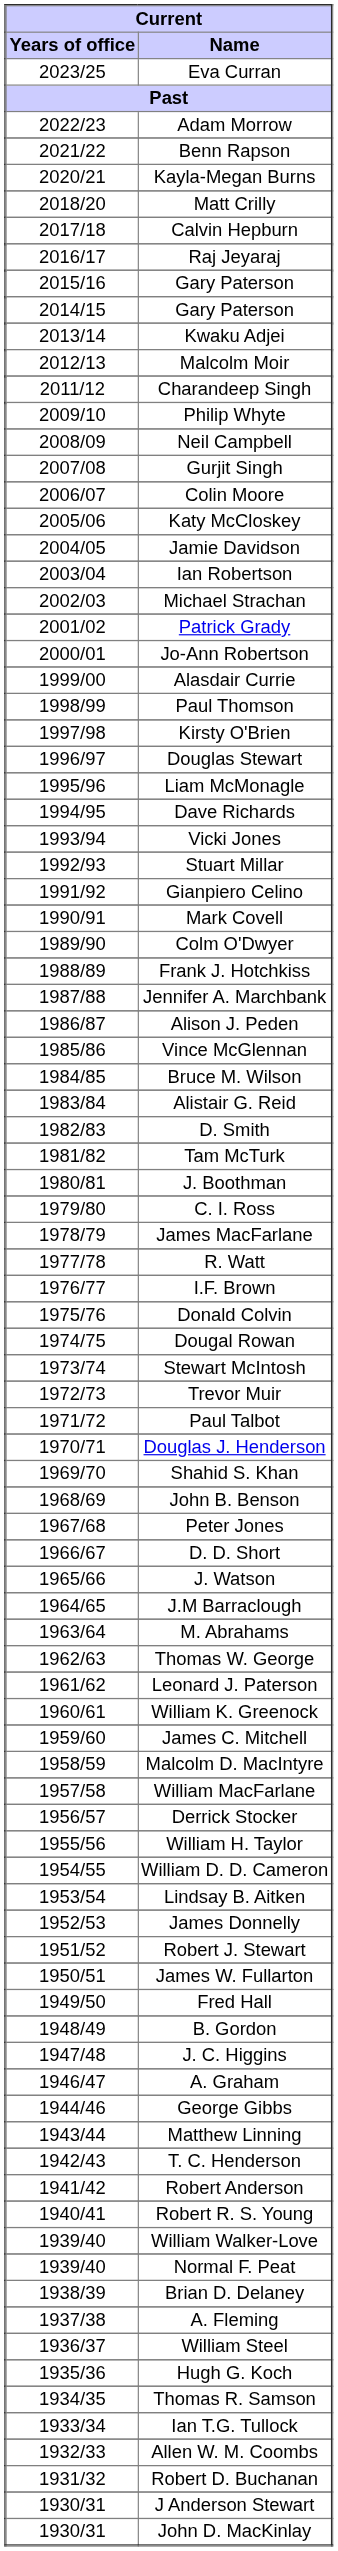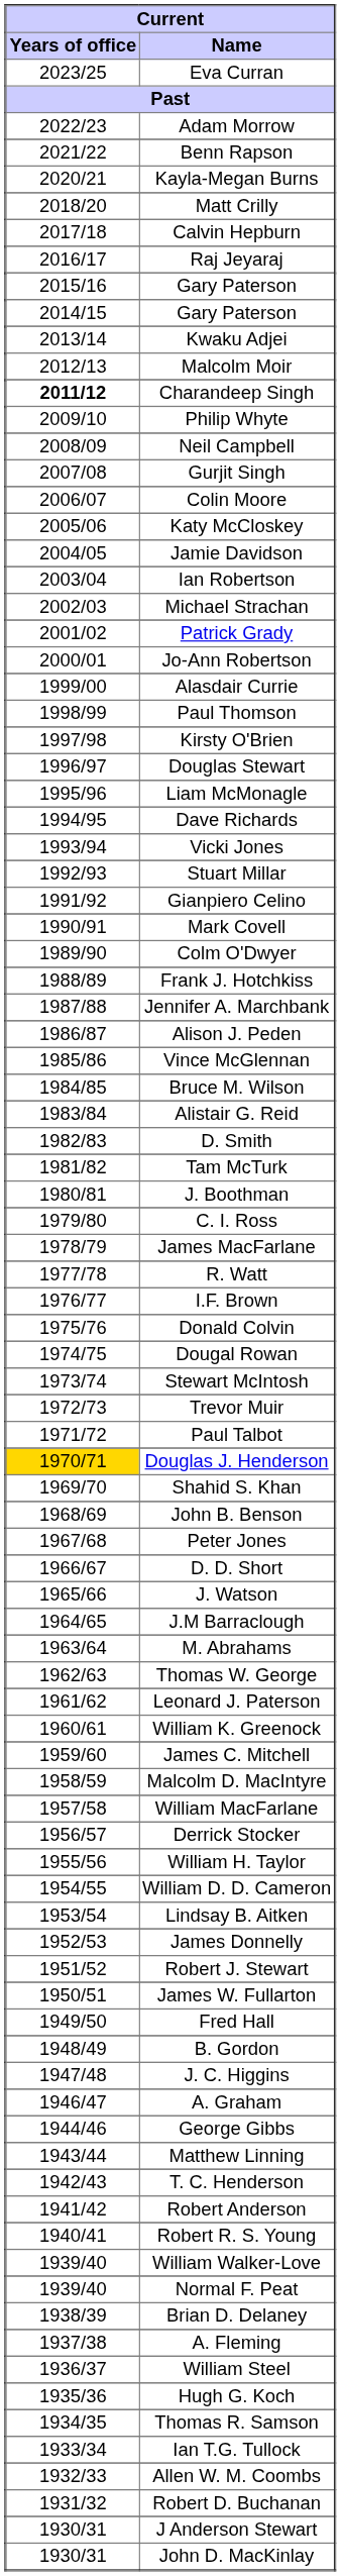Charandeep Singh | Years of office: normal -> bold
Douglas J. Henderson | Years of office: no background -> gold background
